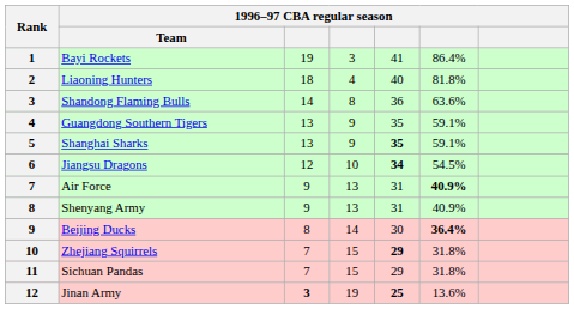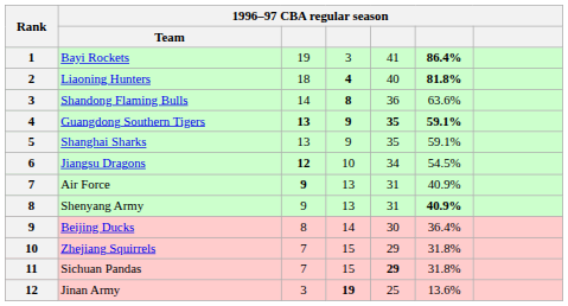Bayi Rockets | column 6: normal -> bold
Liaoning Hunters | column 4: normal -> bold
Liaoning Hunters | column 6: normal -> bold
Shandong Flaming Bulls | column 4: normal -> bold
Guangdong Southern Tigers | column 3: normal -> bold
Guangdong Southern Tigers | column 4: normal -> bold
Guangdong Southern Tigers | column 5: normal -> bold
Guangdong Southern Tigers | column 6: normal -> bold
Shanghai Sharks | column 5: bold -> normal
Jiangsu Dragons | column 3: normal -> bold
Jiangsu Dragons | column 5: bold -> normal
Air Force | column 3: normal -> bold
Air Force | column 6: bold -> normal
Shenyang Army | column 6: normal -> bold
Beijing Ducks | column 6: bold -> normal
Zhejiang Squirrels | column 5: bold -> normal
Sichuan Pandas | column 5: normal -> bold
Jinan Army | column 3: bold -> normal
Jinan Army | column 4: normal -> bold
Jinan Army | column 5: bold -> normal
